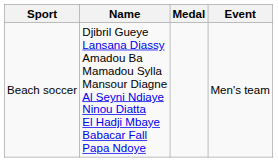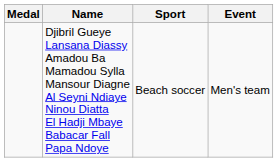columns swapped: Medal <-> Sport
